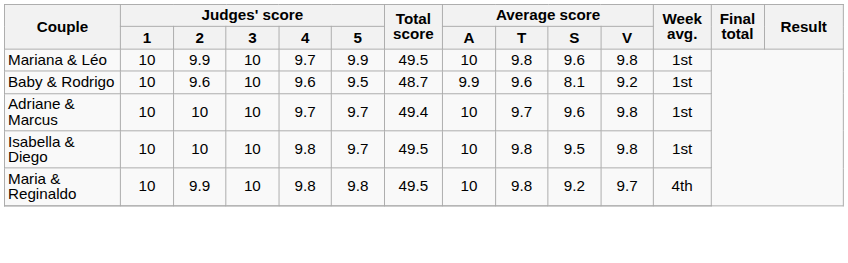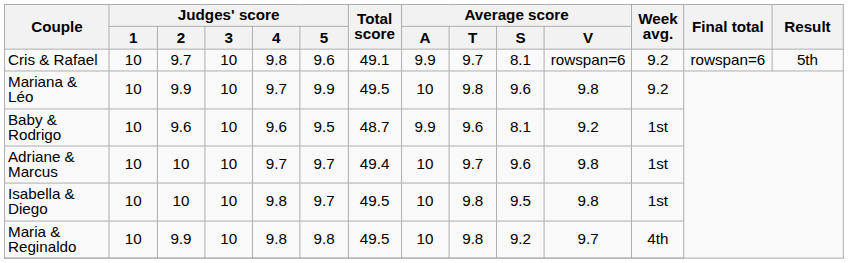+ row: Cris & Rafael | 10 | 9.7 | 10 | 9.8 | 9.6 | 49.1 | 9.9 | 9.7 | 8.1 | rowspan=6 | 9.2 | rowspan=6 | 5th
Mariana & Léo | Week avg.: 1st -> 9.2
